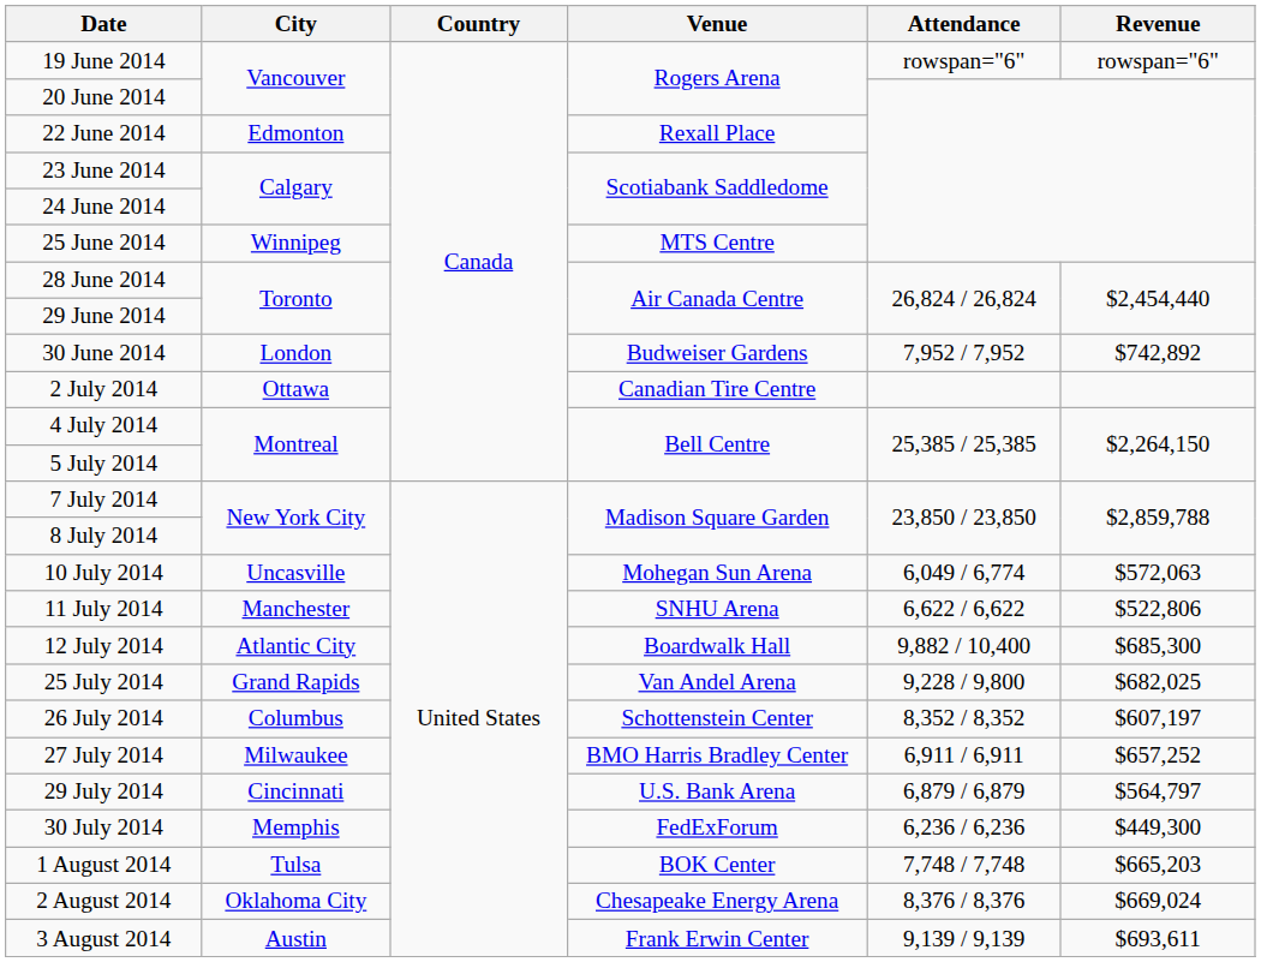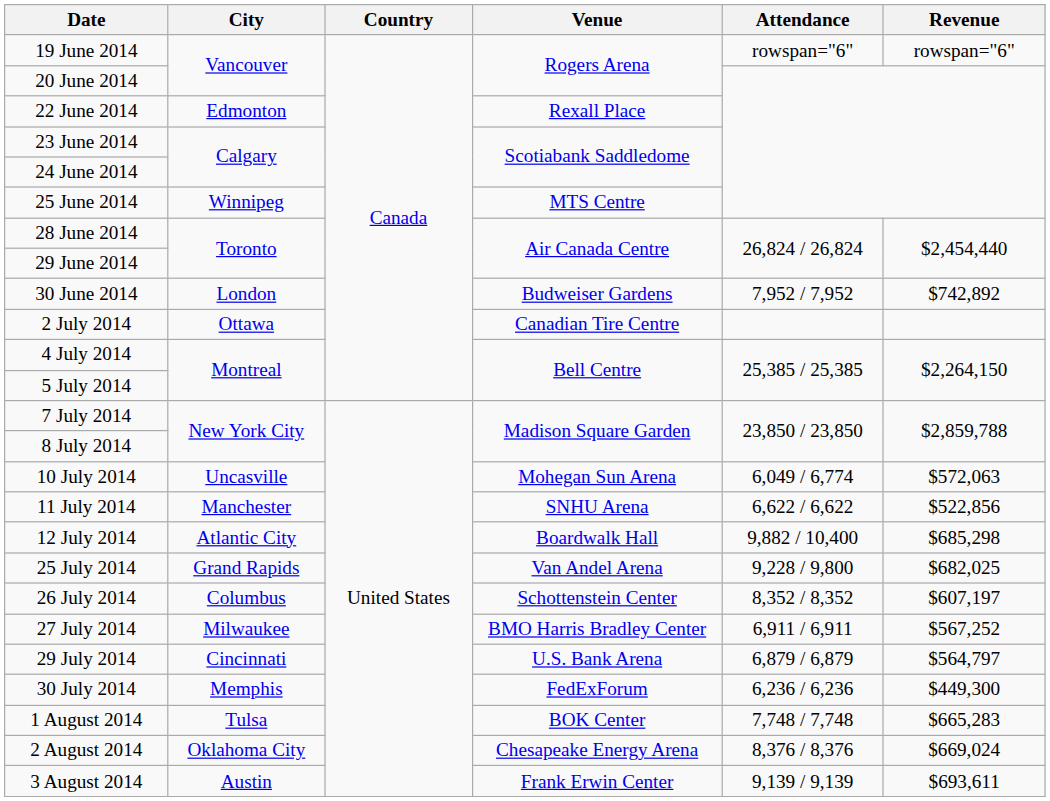11 July 2014 | Revenue: $522,806 -> $522,856
12 July 2014 | Revenue: $685,300 -> $685,298
27 July 2014 | Revenue: $657,252 -> $567,252
1 August 2014 | Revenue: $665,203 -> $665,283
